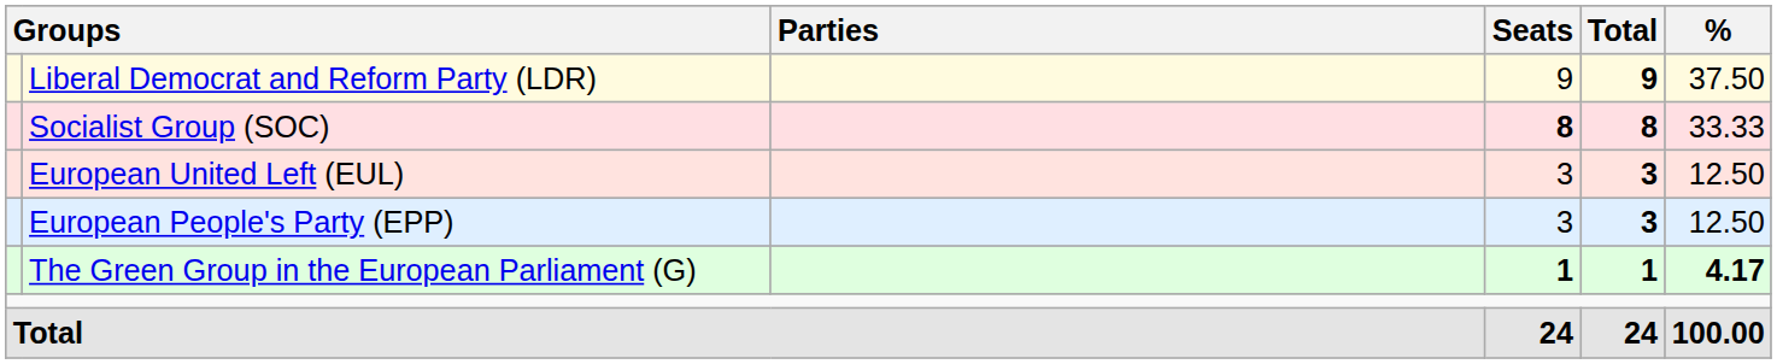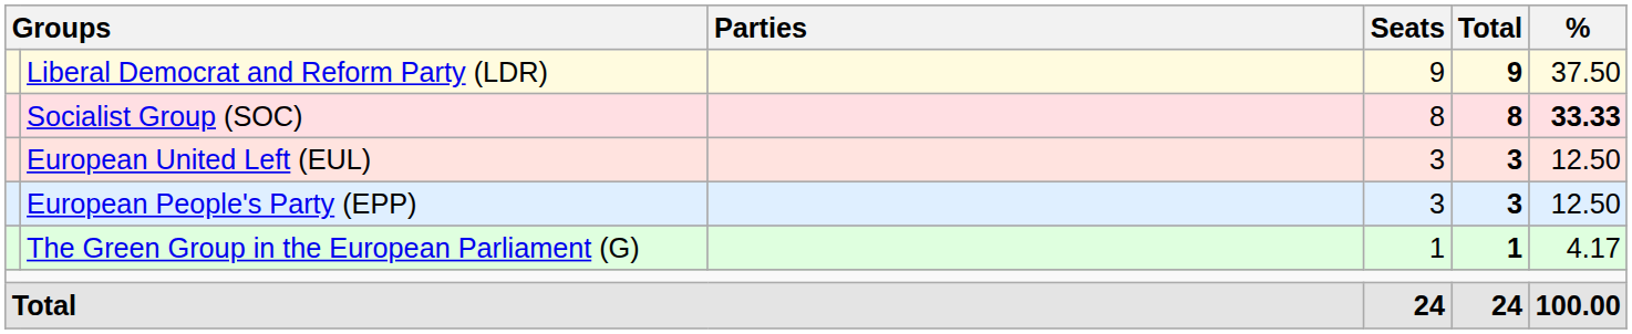Socialist Group (SOC) | Seats: bold -> normal
Socialist Group (SOC) | %: normal -> bold
The Green Group in the European Parliament (G) | Seats: bold -> normal
The Green Group in the European Parliament (G) | %: bold -> normal
